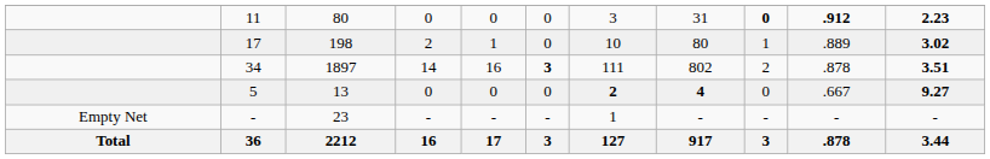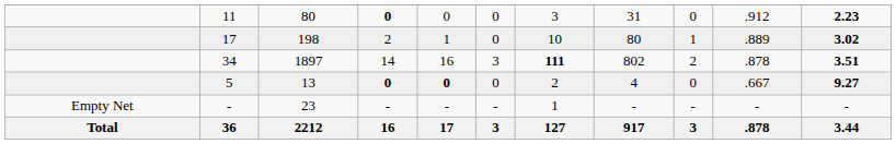11 | column 4: normal -> bold
11 | column 9: bold -> normal
11 | column 10: bold -> normal
34 | column 6: bold -> normal
34 | column 7: normal -> bold
5 | column 4: normal -> bold
5 | column 5: normal -> bold
5 | column 7: bold -> normal
5 | column 8: bold -> normal
